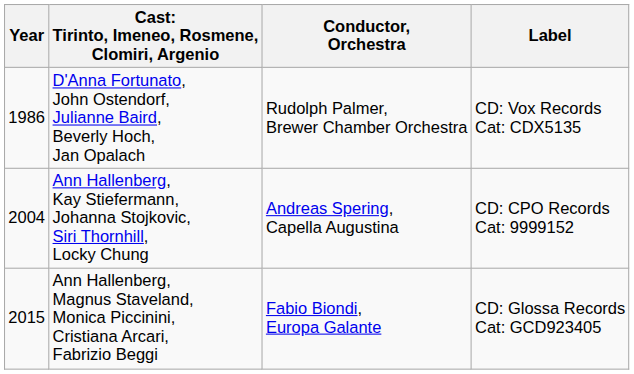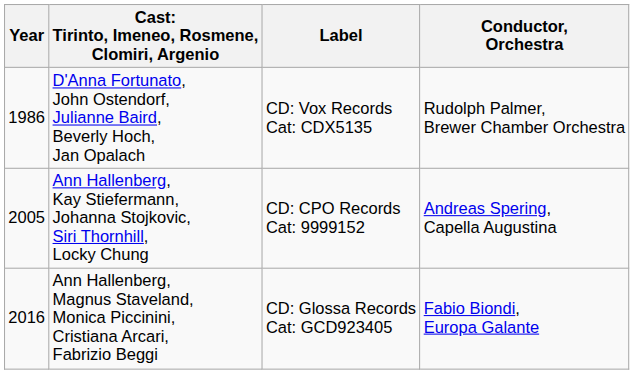columns swapped: Conductor, Orchestra <-> Label
row 3 | Year: 2004 -> 2005
row 4 | Year: 2015 -> 2016
